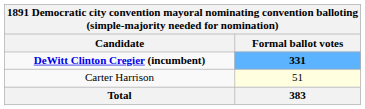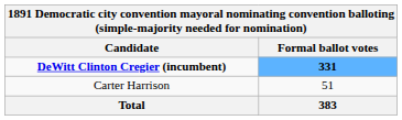Carter Harrison | Formal ballot votes: lightyellow background -> no background
